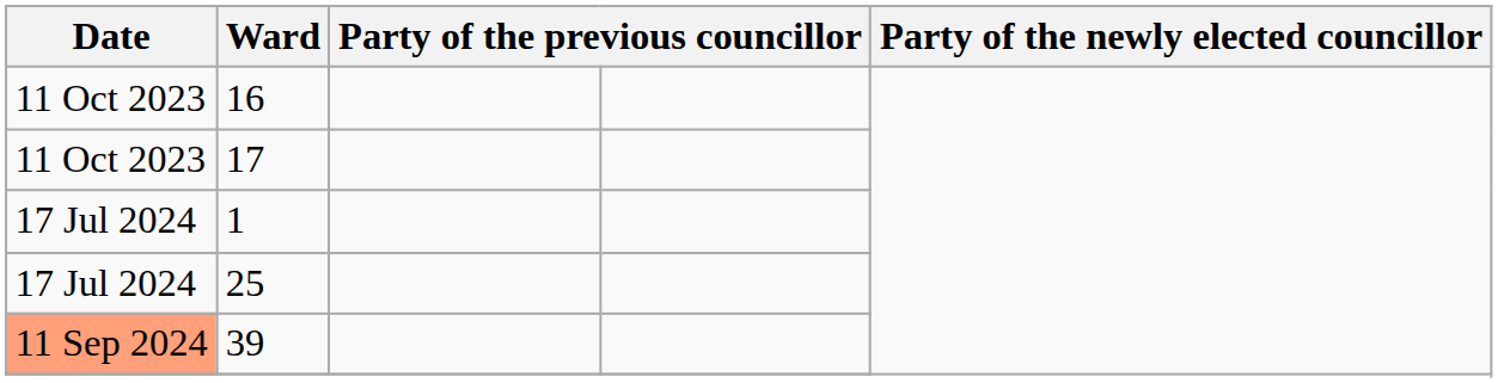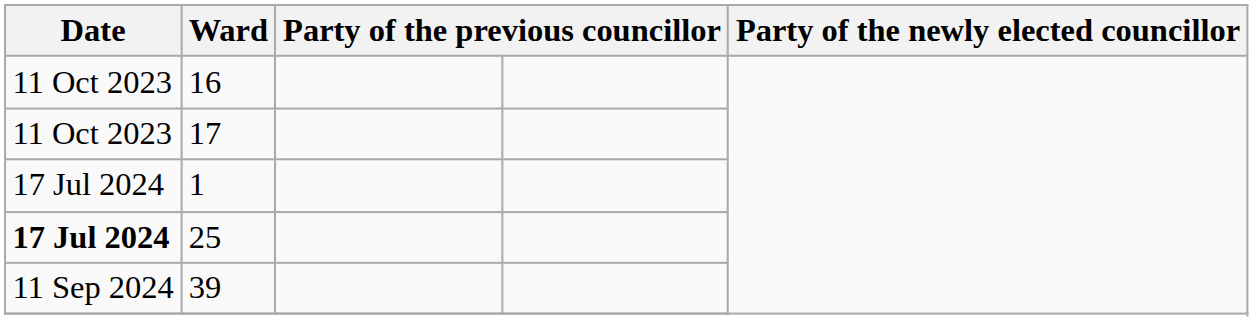25 | Date: normal -> bold
39 | Date: lightsalmon background -> no background
